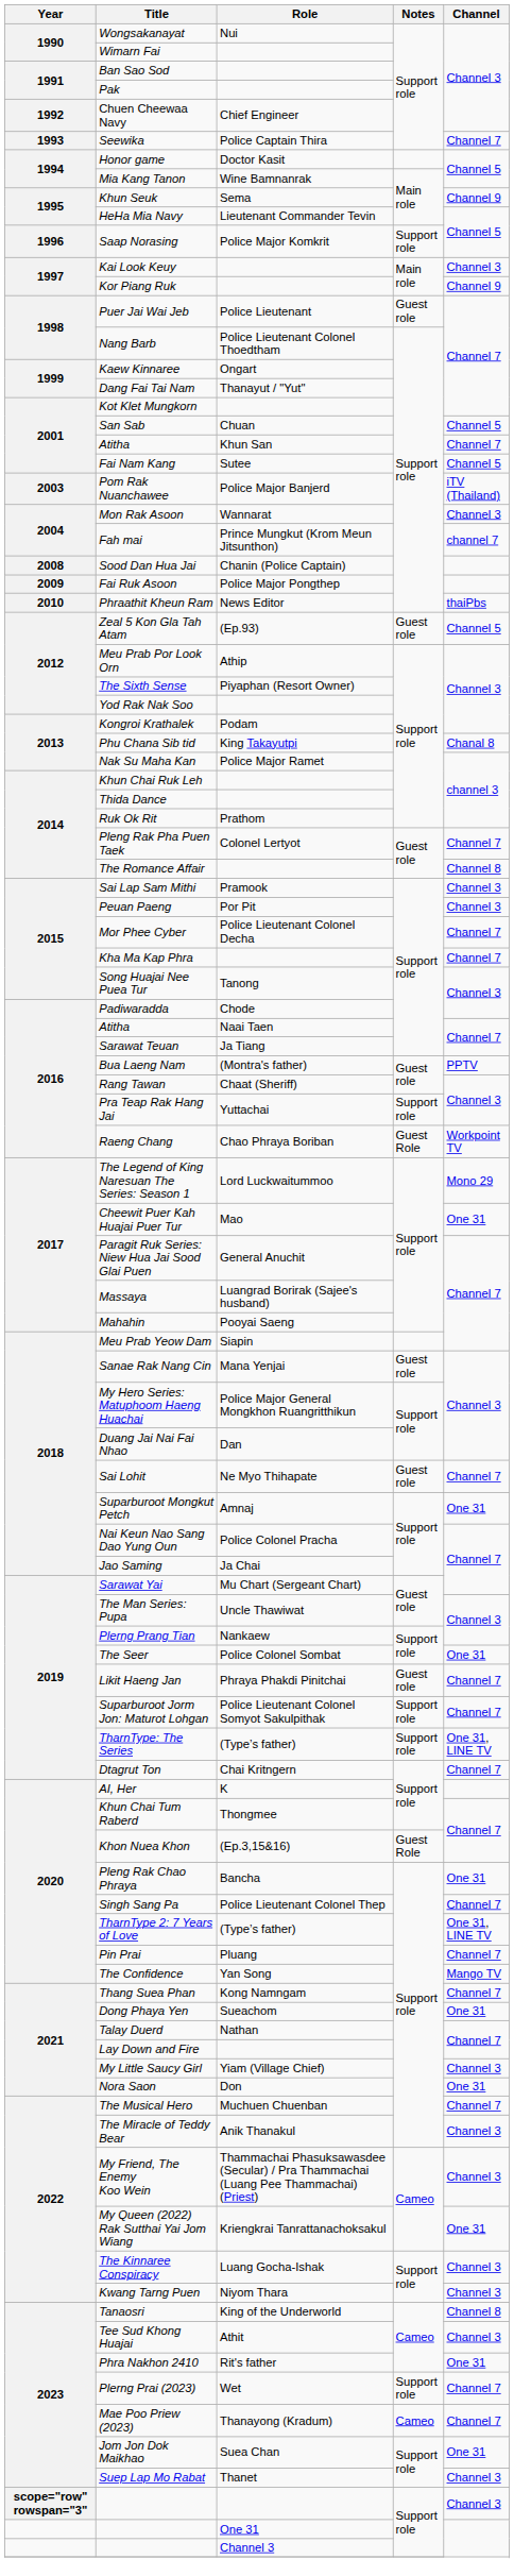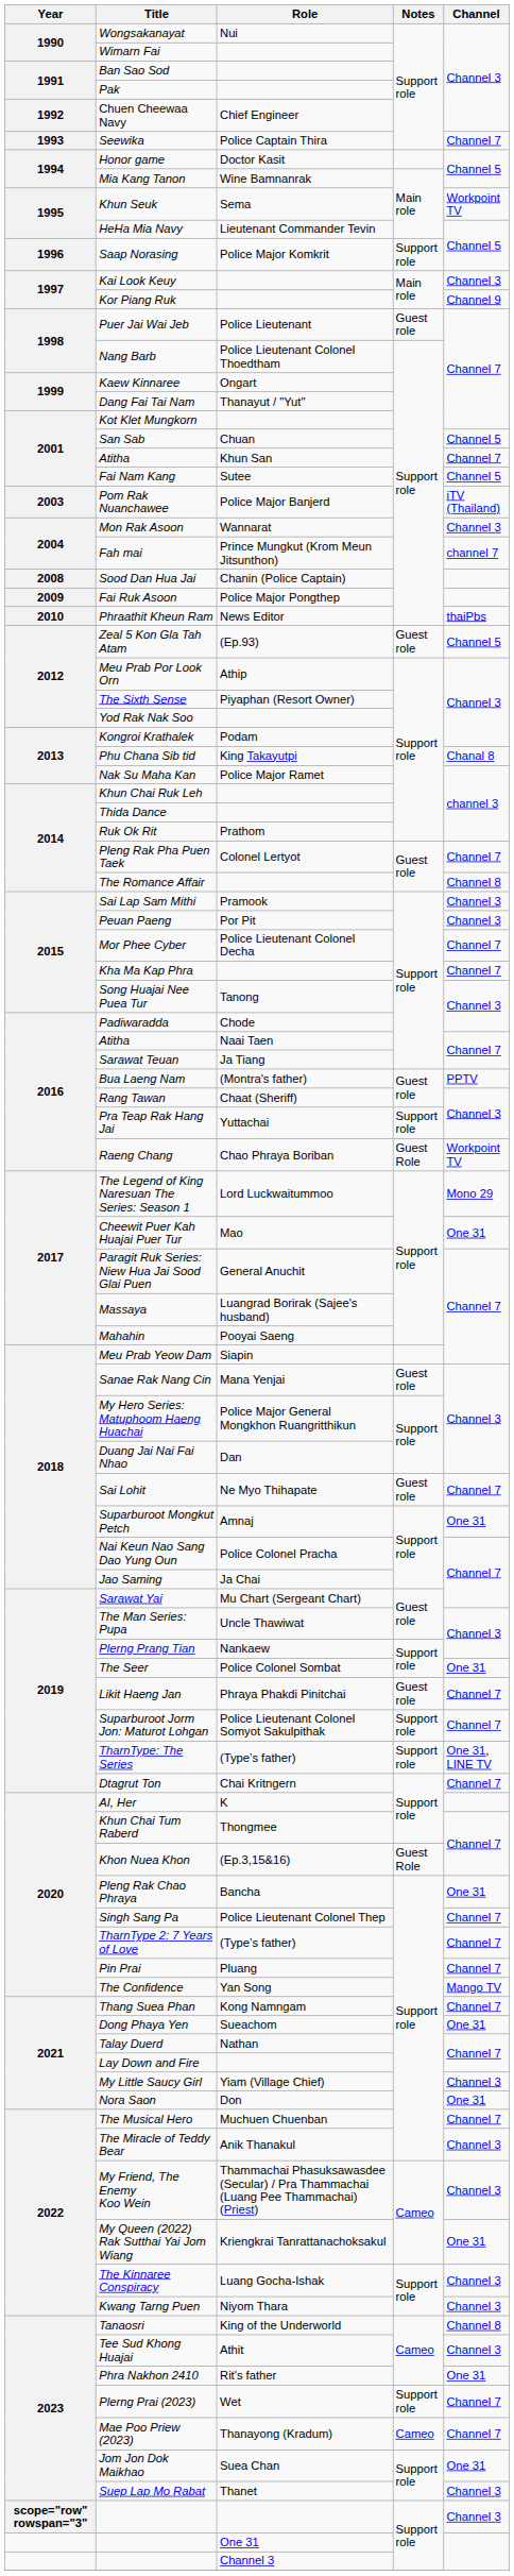Khun Seuk | Channel: Channel 9 -> Workpoint TV
TharnType 2: 7 Years of Love | Channel: One 31, LINE TV -> Channel 7
